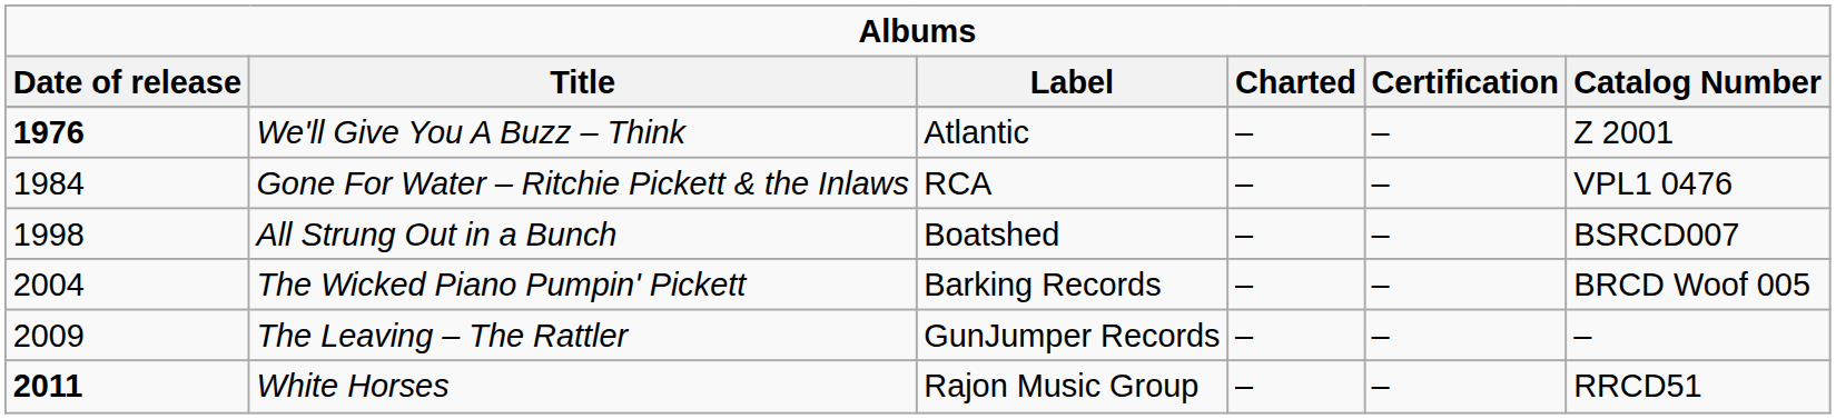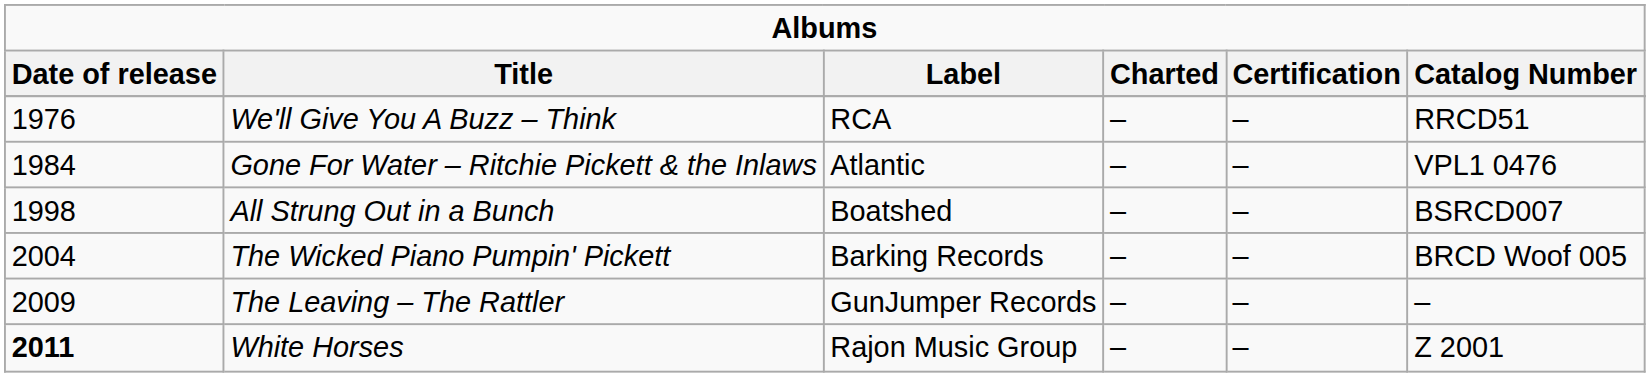We'll Give You A Buzz – Think | Date of release: bold -> normal
We'll Give You A Buzz – Think | Label: Atlantic -> RCA
We'll Give You A Buzz – Think | Catalog Number: Z 2001 -> RRCD51
Gone For Water – Ritchie Pickett & the Inlaws | Label: RCA -> Atlantic
White Horses | Catalog Number: RRCD51 -> Z 2001
